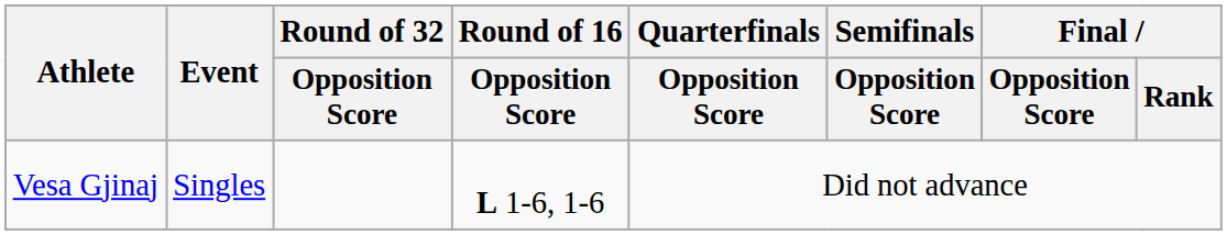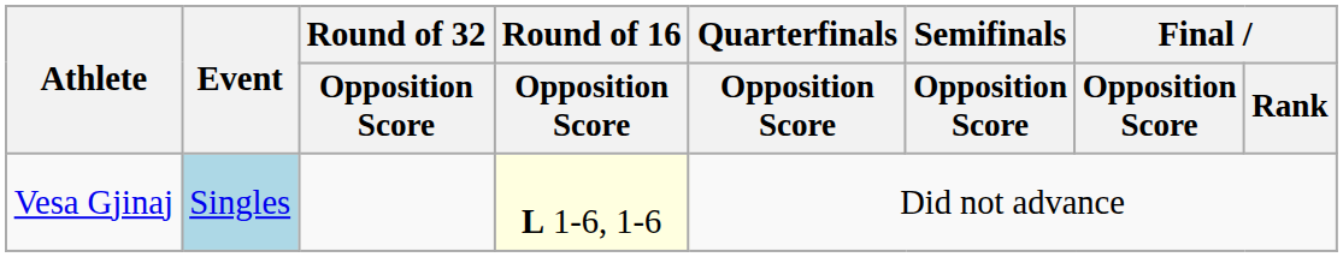Vesa Gjinaj | Event: no background -> lightblue background
Vesa Gjinaj | Round of 16 / Opposition Score: no background -> lightyellow background
